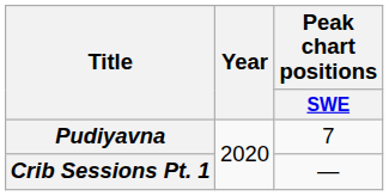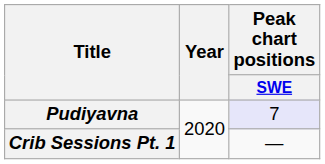Pudiyavna | Peak chart positions / SWE: no background -> lavender background
